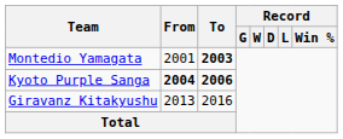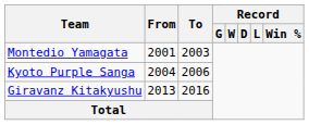Montedio Yamagata | To: bold -> normal
Kyoto Purple Sanga | From: bold -> normal
Kyoto Purple Sanga | To: bold -> normal
